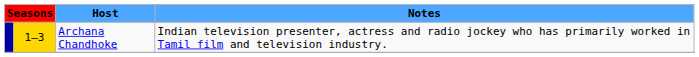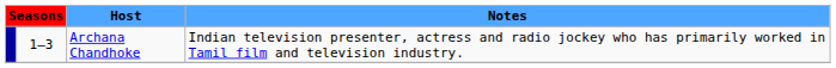Archana Chandhoke | column 2: gold background -> no background
